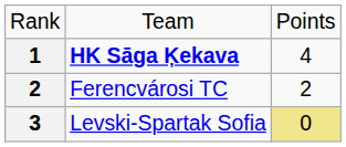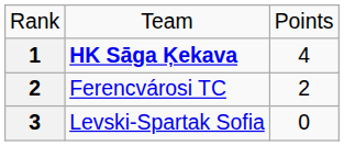Levski-Spartak Sofia | column 3: khaki background -> no background
